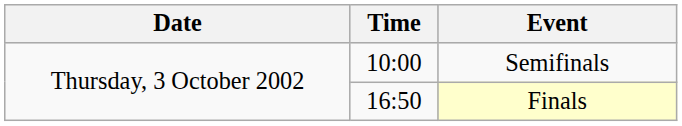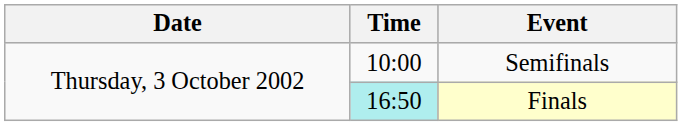Finals | Time: no background -> paleturquoise background
